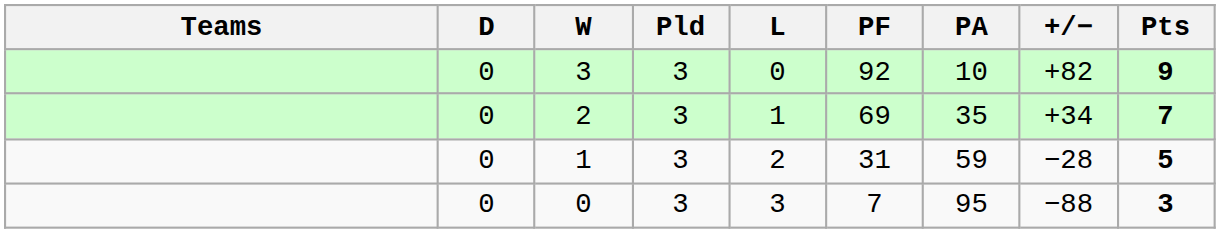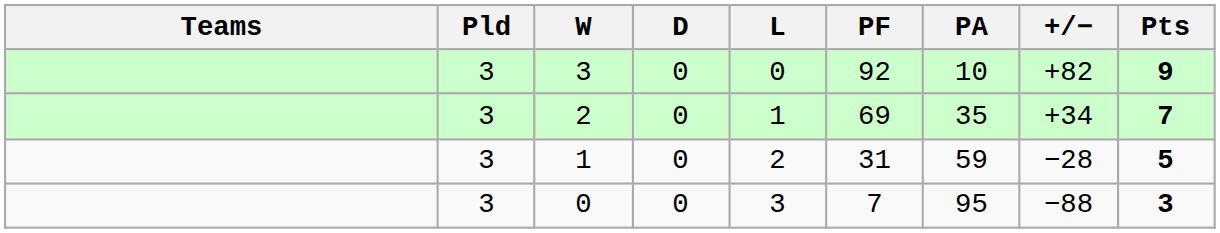columns swapped: Pld <-> D
